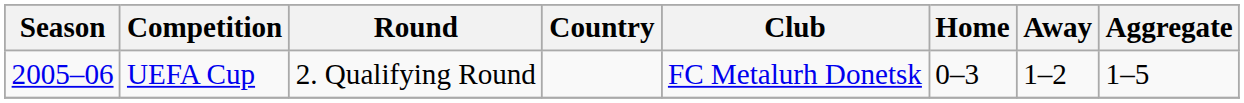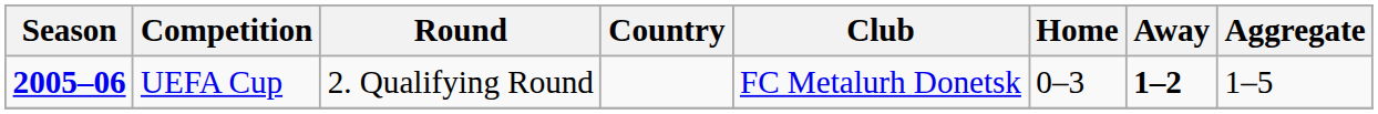UEFA Cup | Season: normal -> bold
UEFA Cup | Away: normal -> bold
